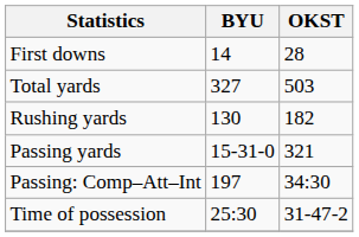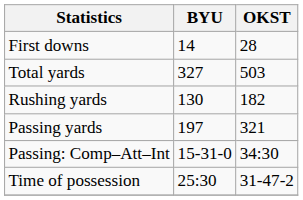Passing yards | BYU: 15-31-0 -> 197
Passing: Comp–Att–Int | BYU: 197 -> 15-31-0
